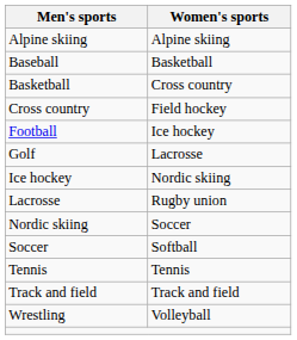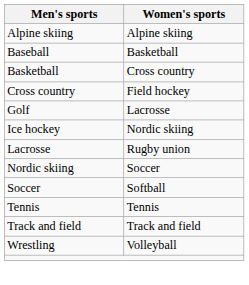- row: Football | Ice hockey
